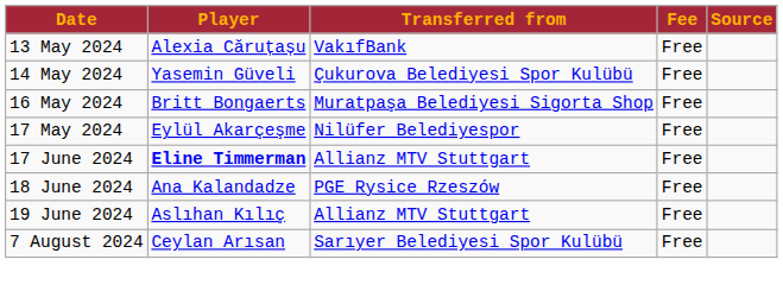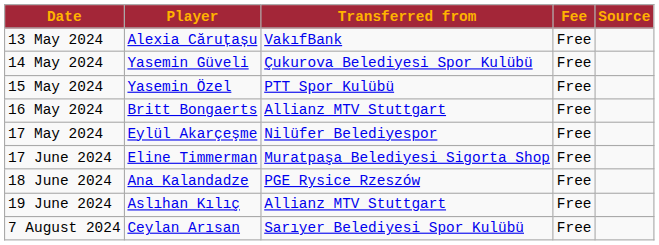+ row: 15 May 2024 | Yasemin Özel | PTT Spor Kulübü | Free
16 May 2024 | Transferred from: Muratpaşa Belediyesi Sigorta Shop -> Allianz MTV Stuttgart
17 June 2024 | Player: bold -> normal
17 June 2024 | Transferred from: Allianz MTV Stuttgart -> Muratpaşa Belediyesi Sigorta Shop
